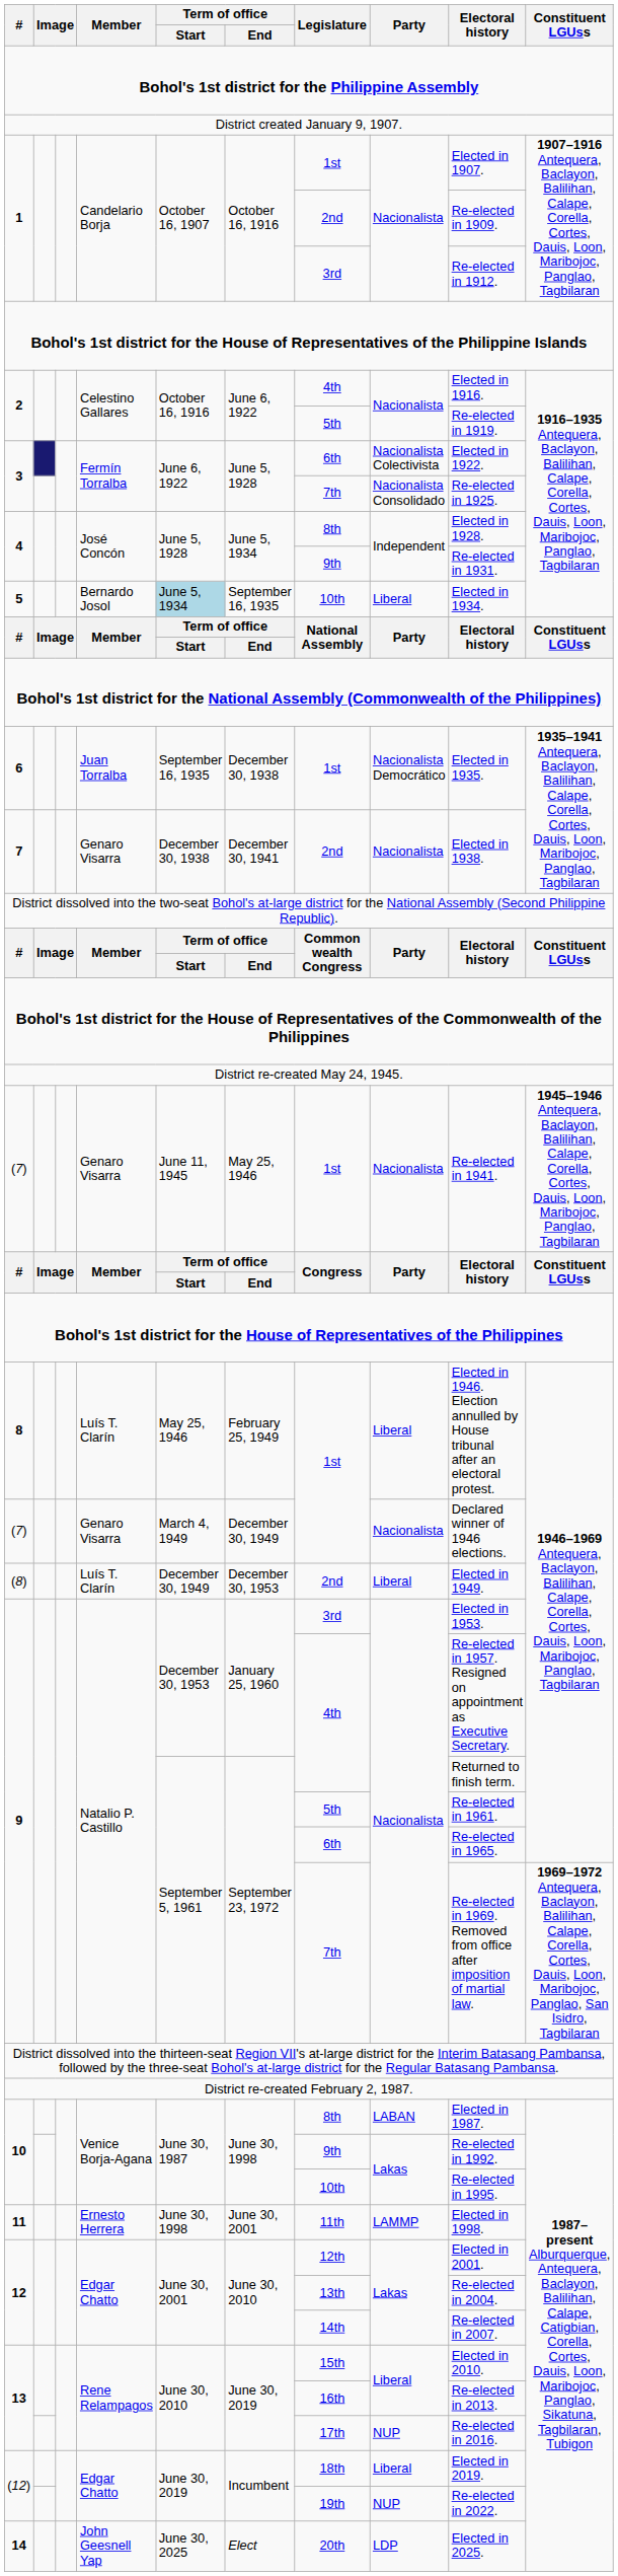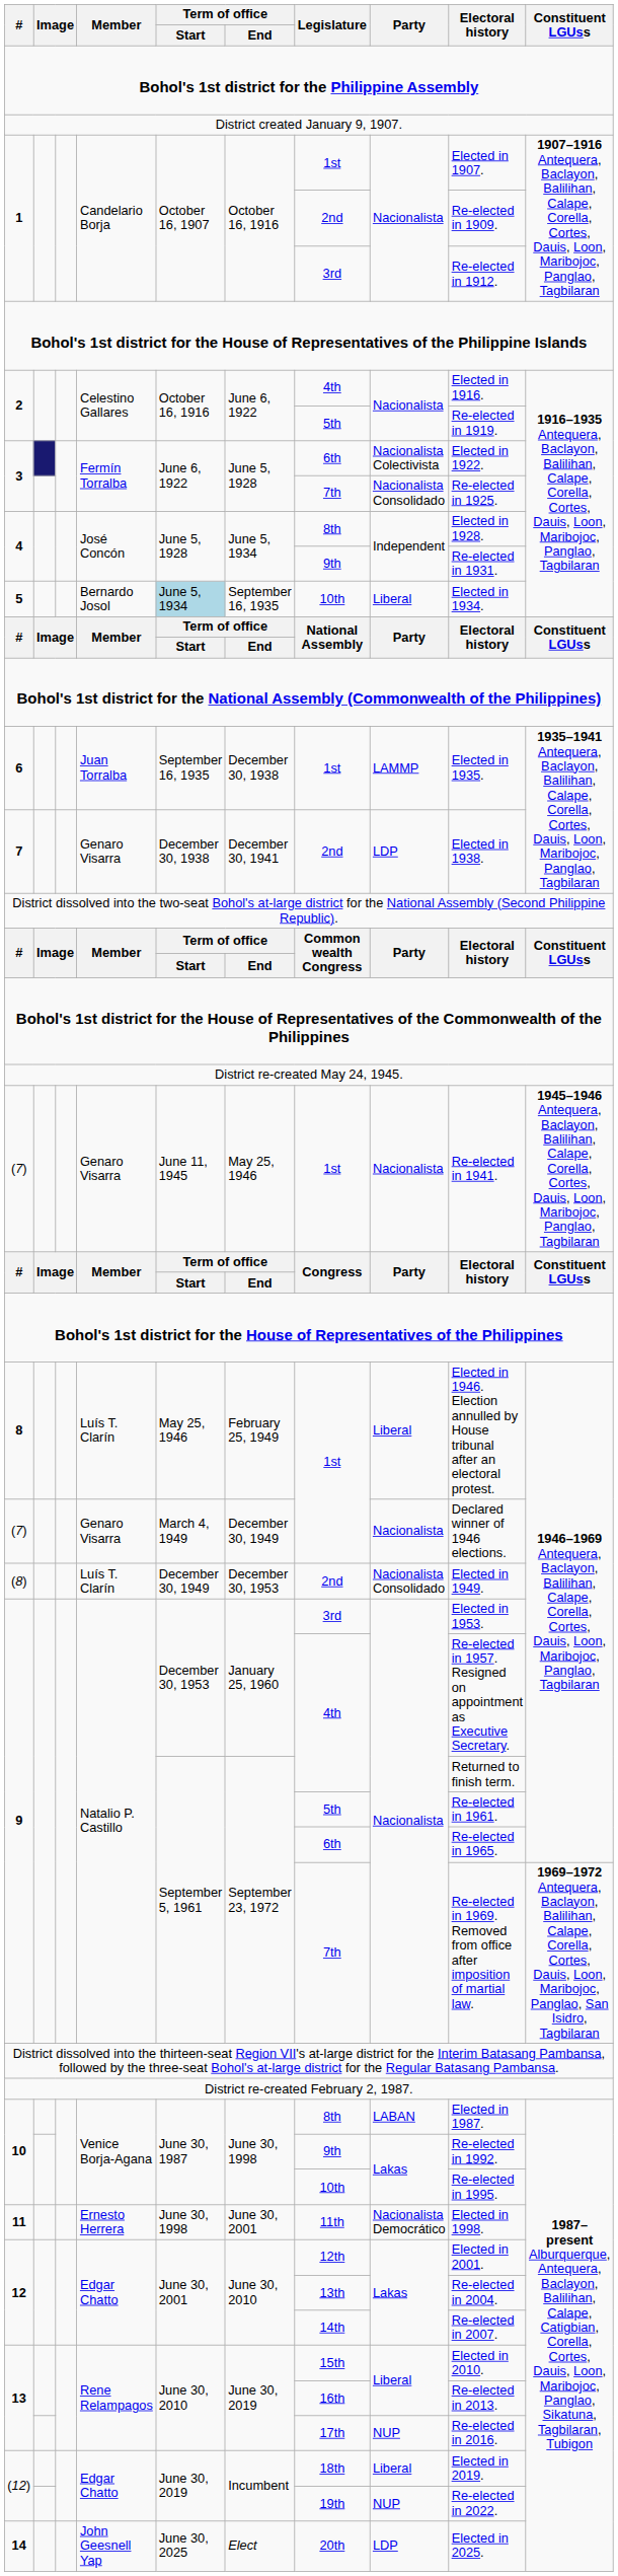6 | Party: Nacionalista Democrático -> LAMMP
7 | Party: Nacionalista -> LDP
(8) | Party: Liberal -> Nacionalista Consolidado
11 | Party: LAMMP -> Nacionalista Democrático
